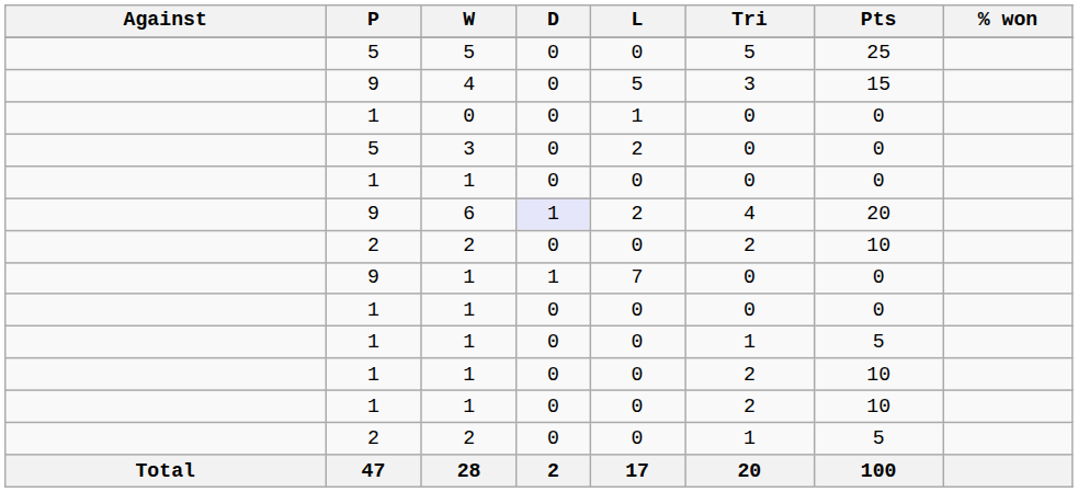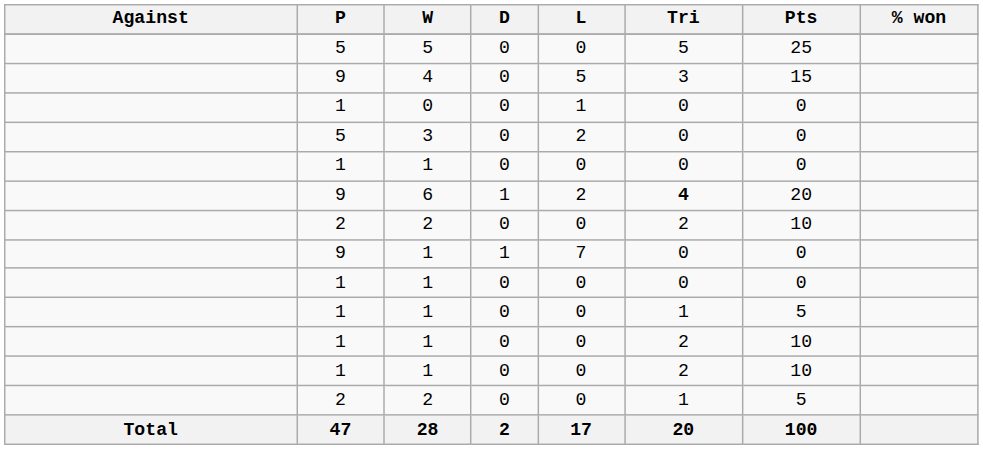6 | D: lavender background -> no background
6 | Tri: normal -> bold
